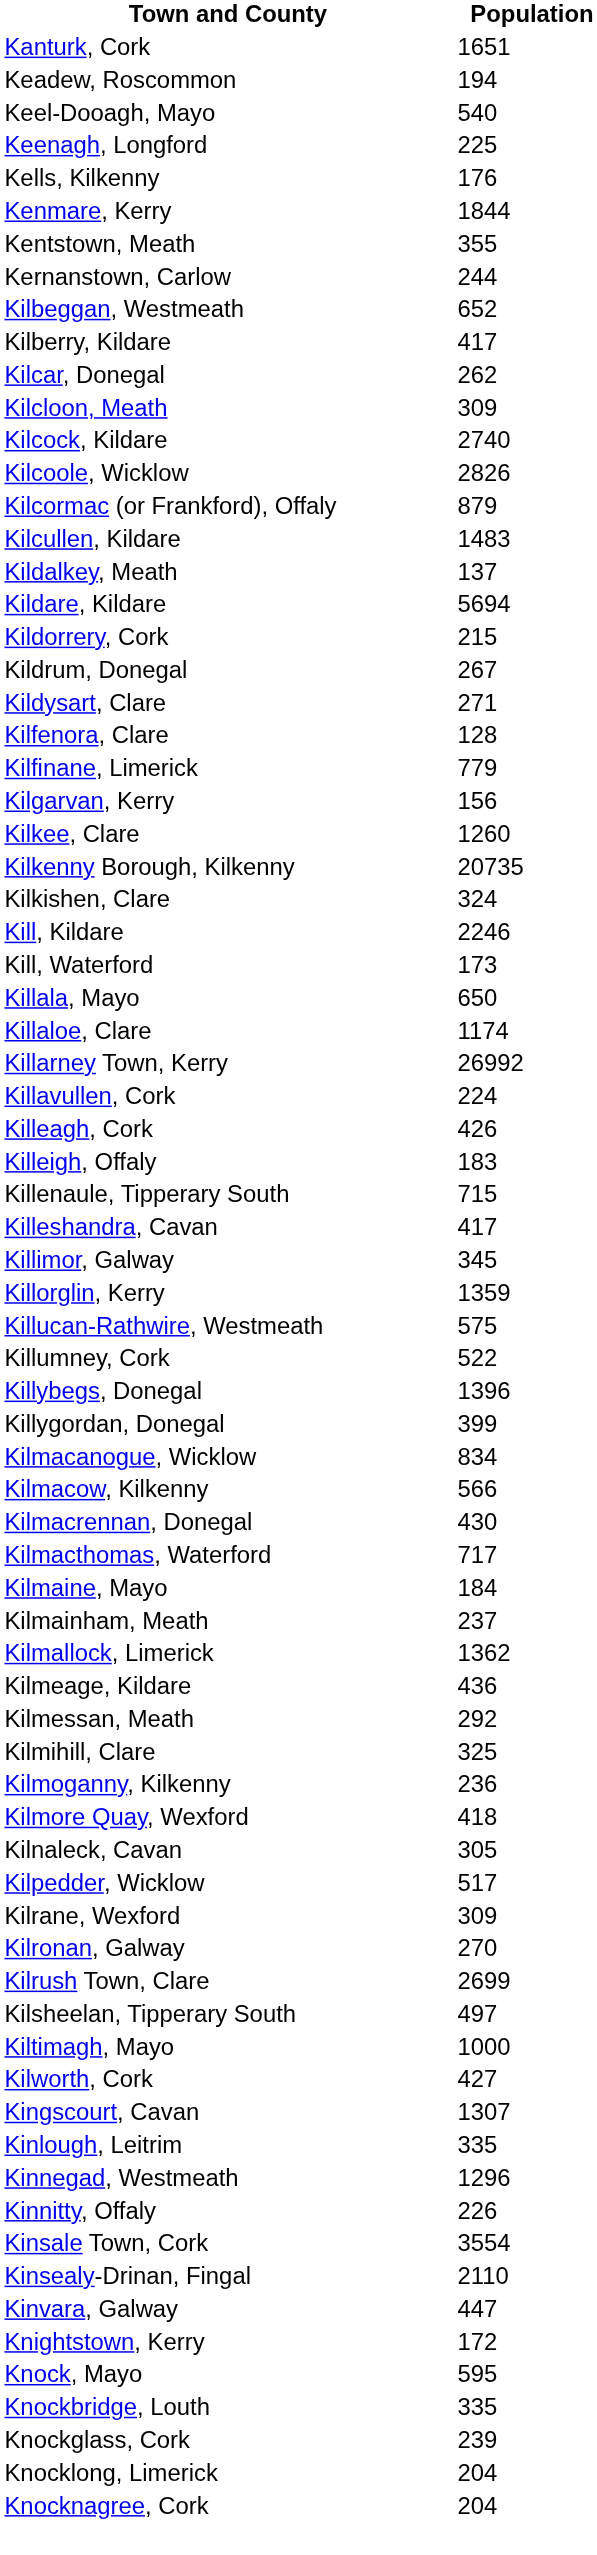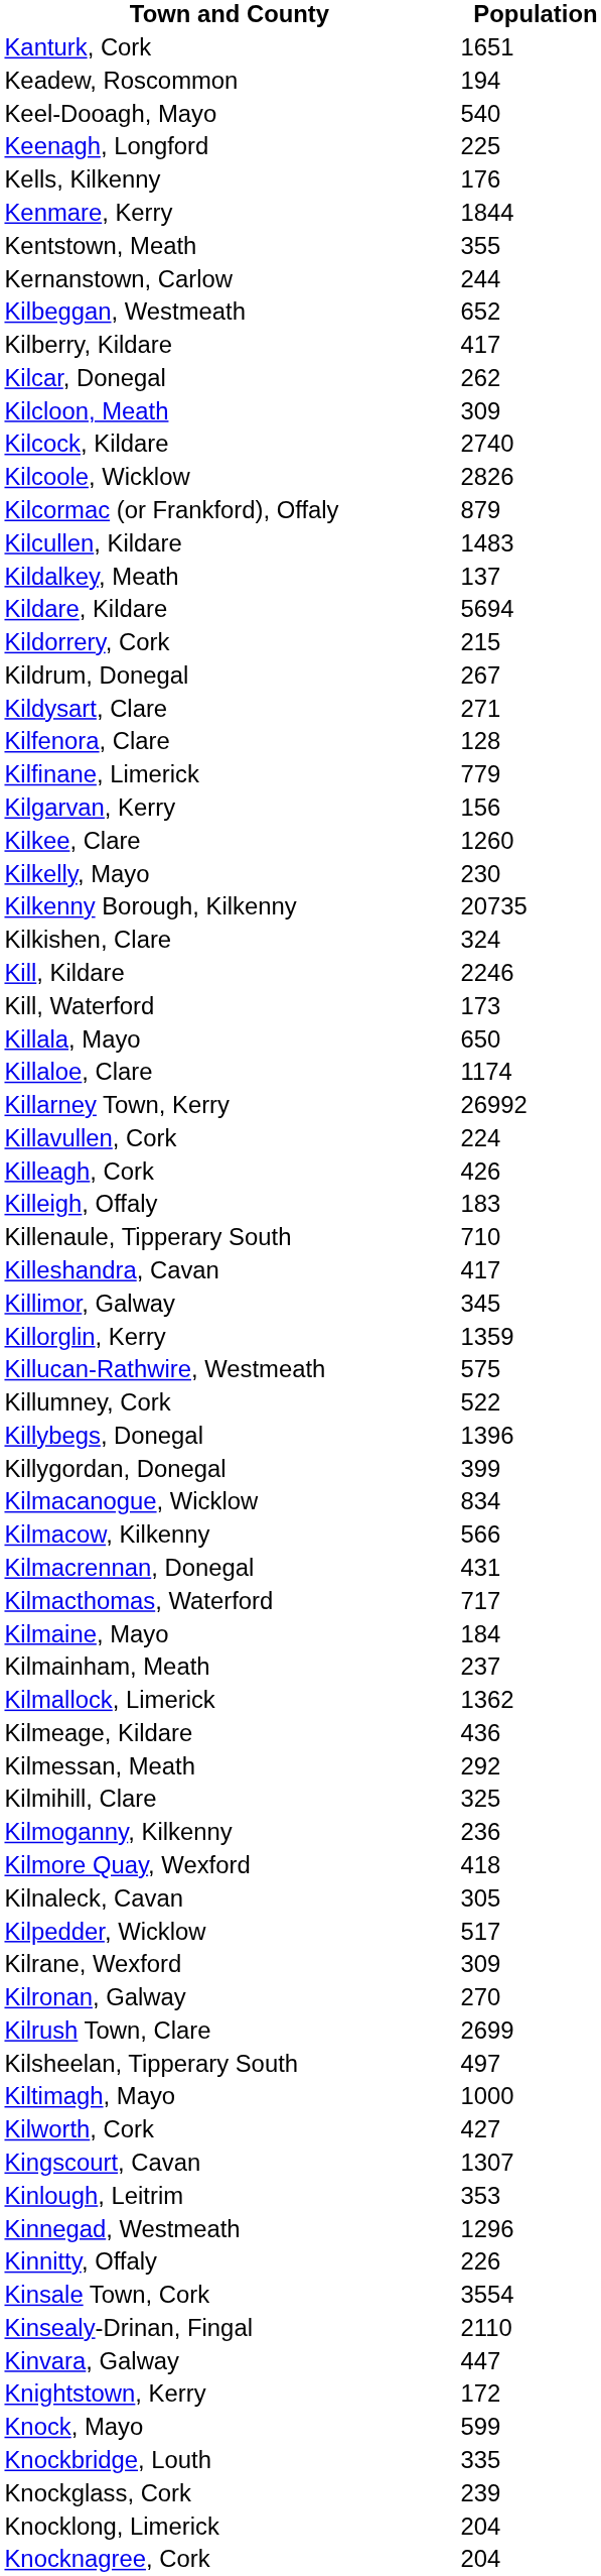+ row: Kilkelly, Mayo | 230
Killenaule, Tipperary South | Population: 715 -> 710
Kilmacrennan, Donegal | Population: 430 -> 431
Kinlough, Leitrim | Population: 335 -> 353
Knock, Mayo | Population: 595 -> 599
